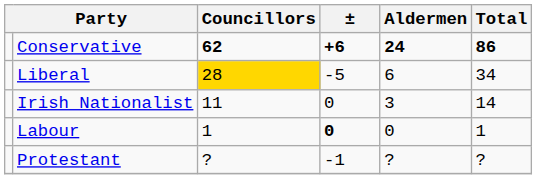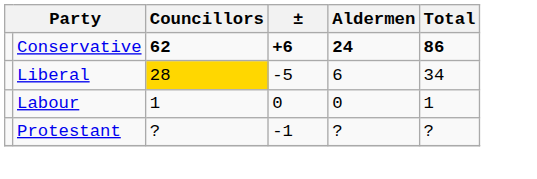- row: Irish Nationalist | 11 | 0 | 3 | 14
Labour | ±: bold -> normal
